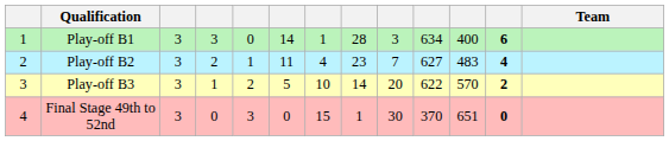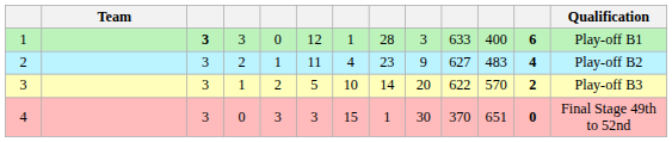columns swapped: Team <-> Qualification
row 2 | column 3: normal -> bold
row 2 | column 6: 14 -> 12
row 2 | column 10: 634 -> 633
row 3 | column 9: 7 -> 9
row 5 | column 6: 0 -> 3
